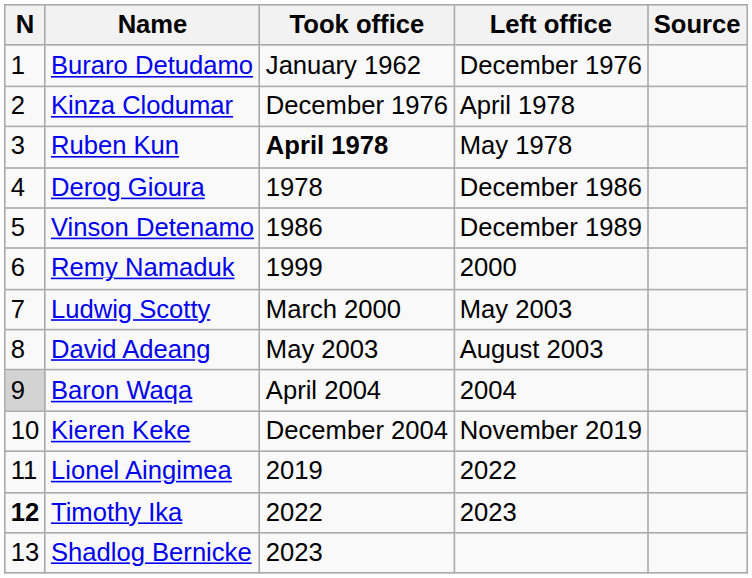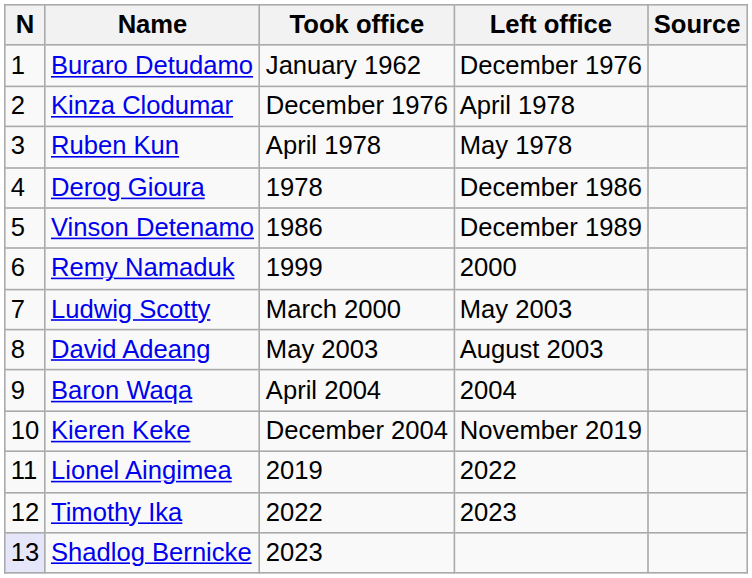Ruben Kun | Took office: bold -> normal
Baron Waqa | N: lightgrey background -> no background
Timothy Ika | N: bold -> normal
Shadlog Bernicke | N: no background -> lavender background
